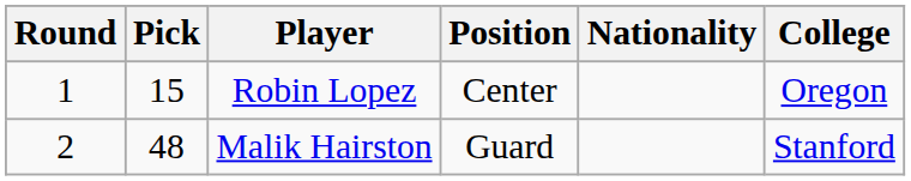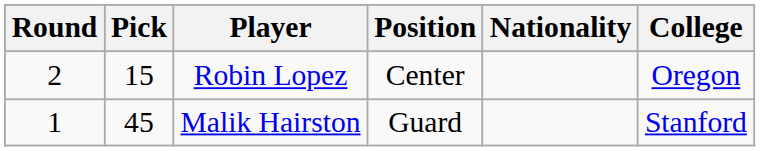Robin Lopez | Round: 1 -> 2
Malik Hairston | Round: 2 -> 1
Malik Hairston | Pick: 48 -> 45
